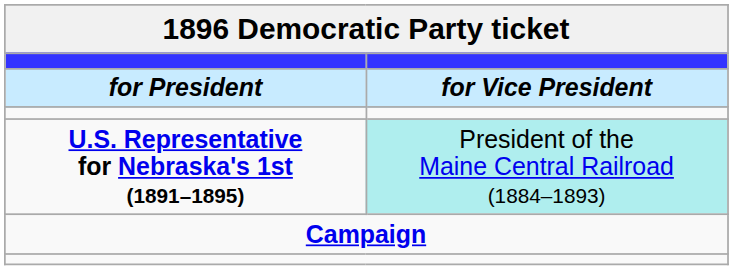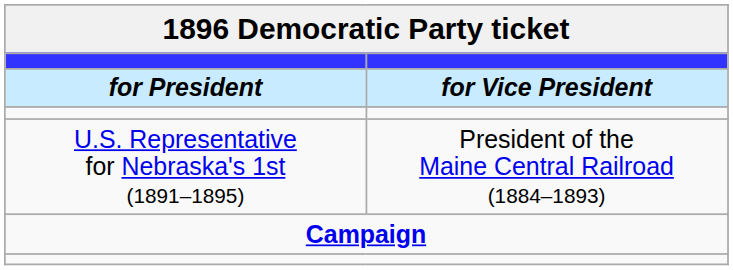U.S. Representative for Nebraska's 1st (1891–1895) | column 1: bold -> normal
U.S. Representative for Nebraska's 1st (1891–1895) | column 2: paleturquoise background -> no background
